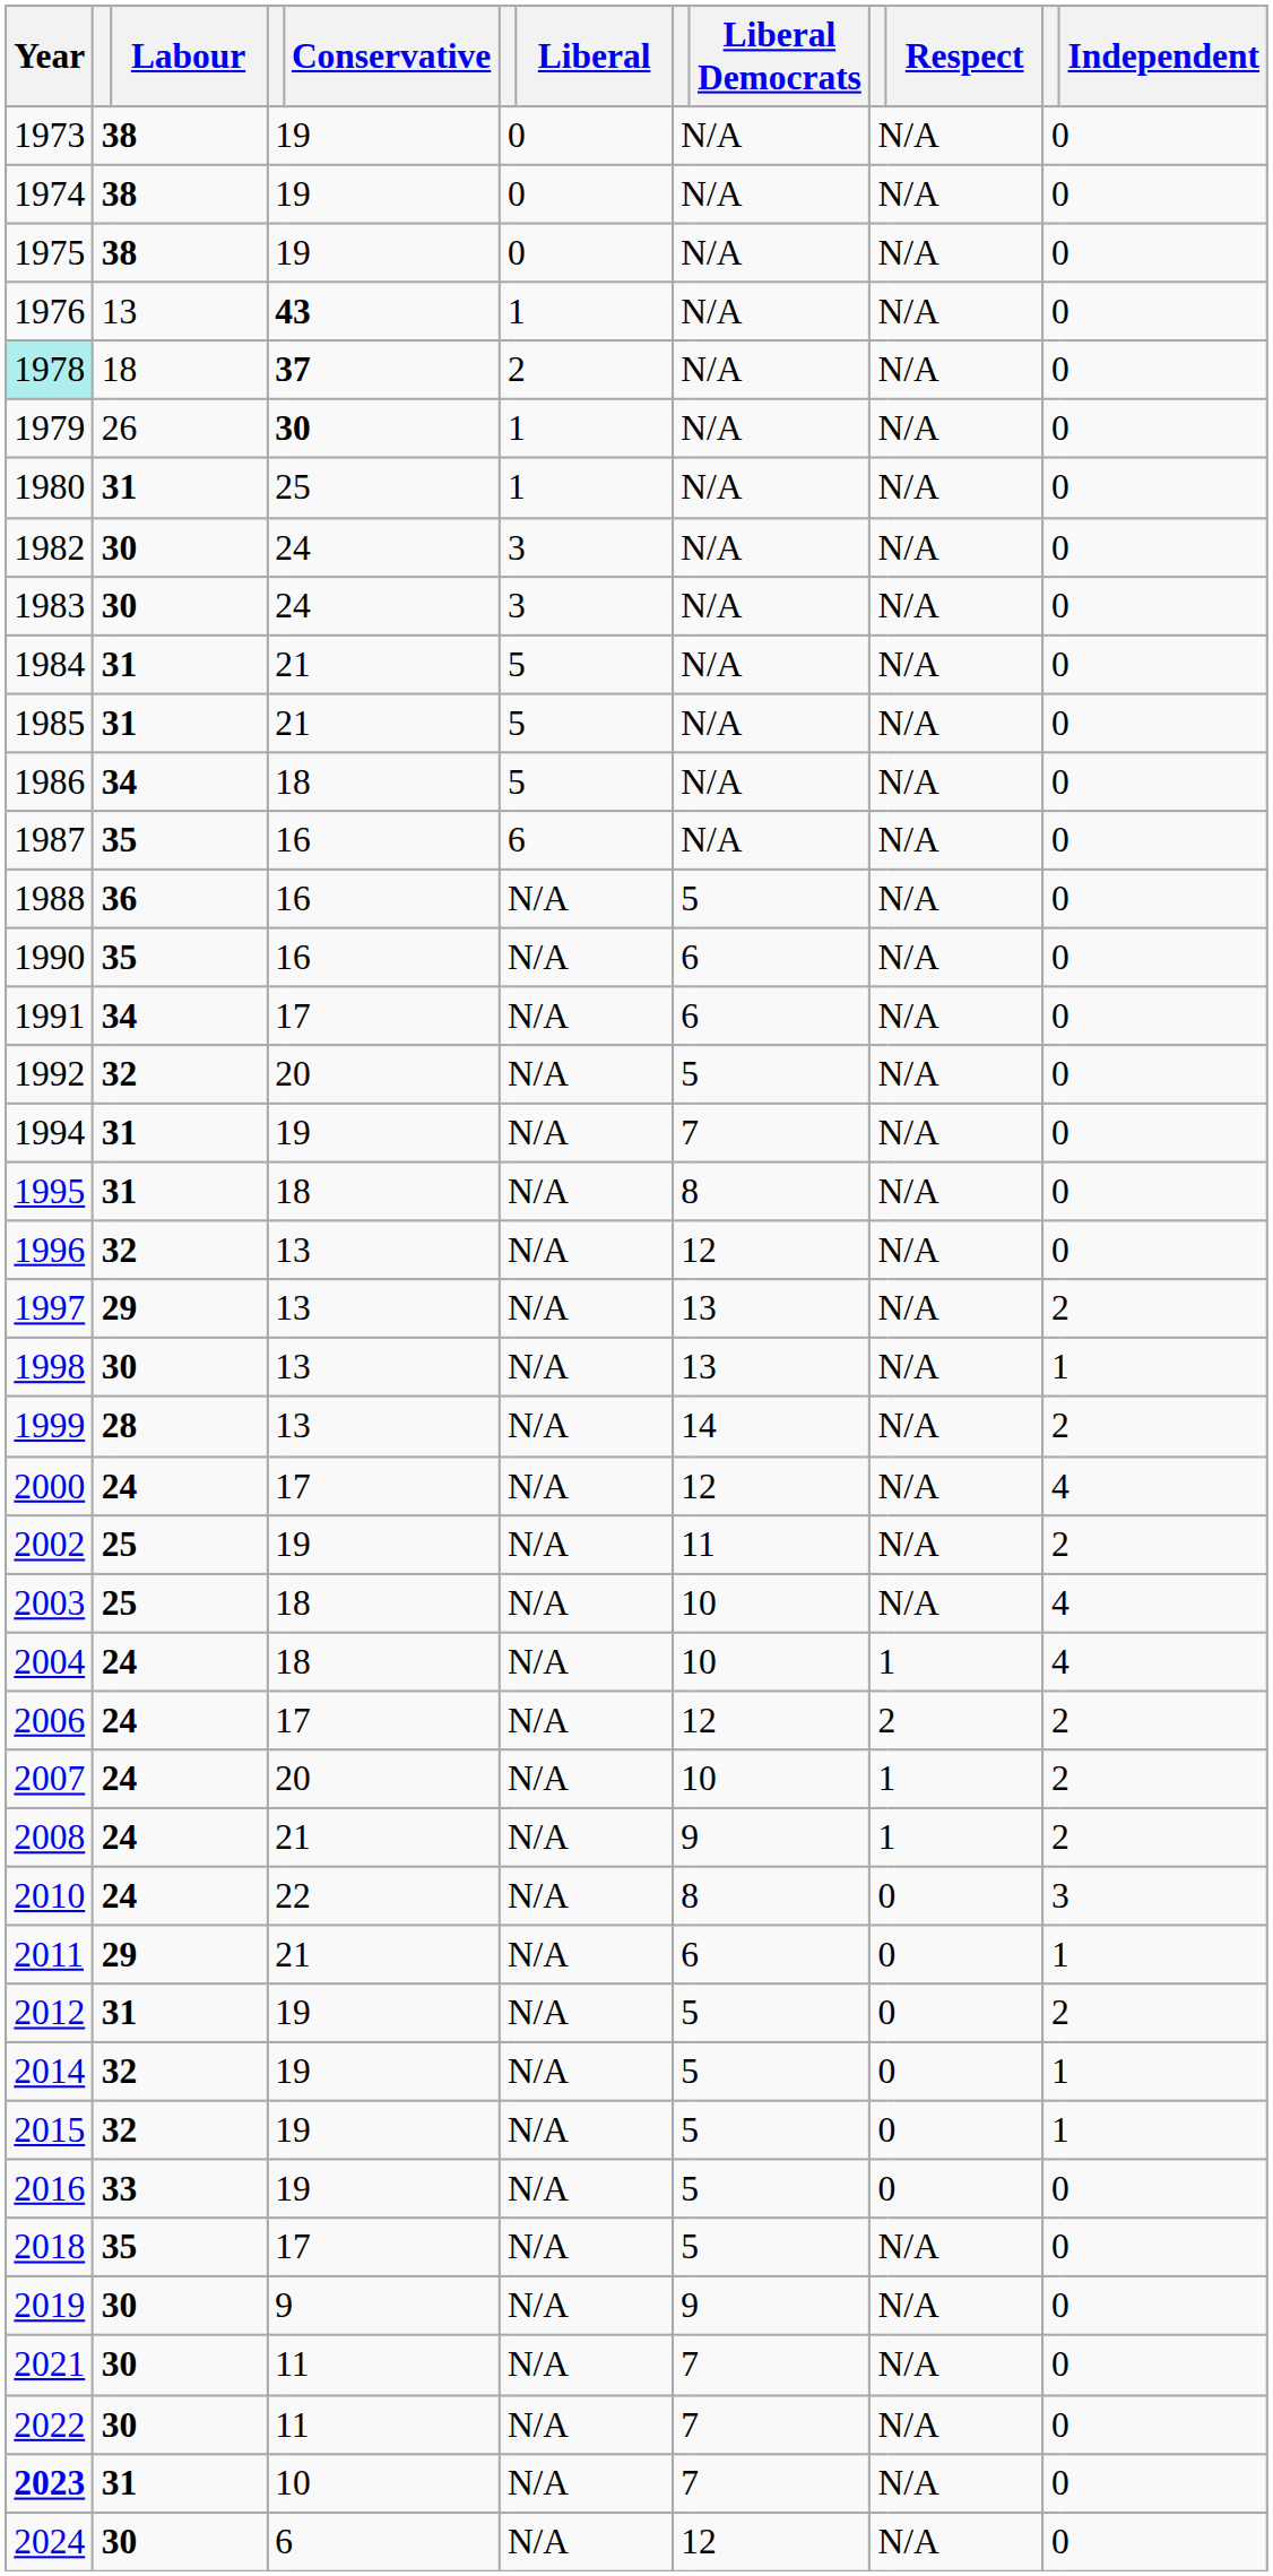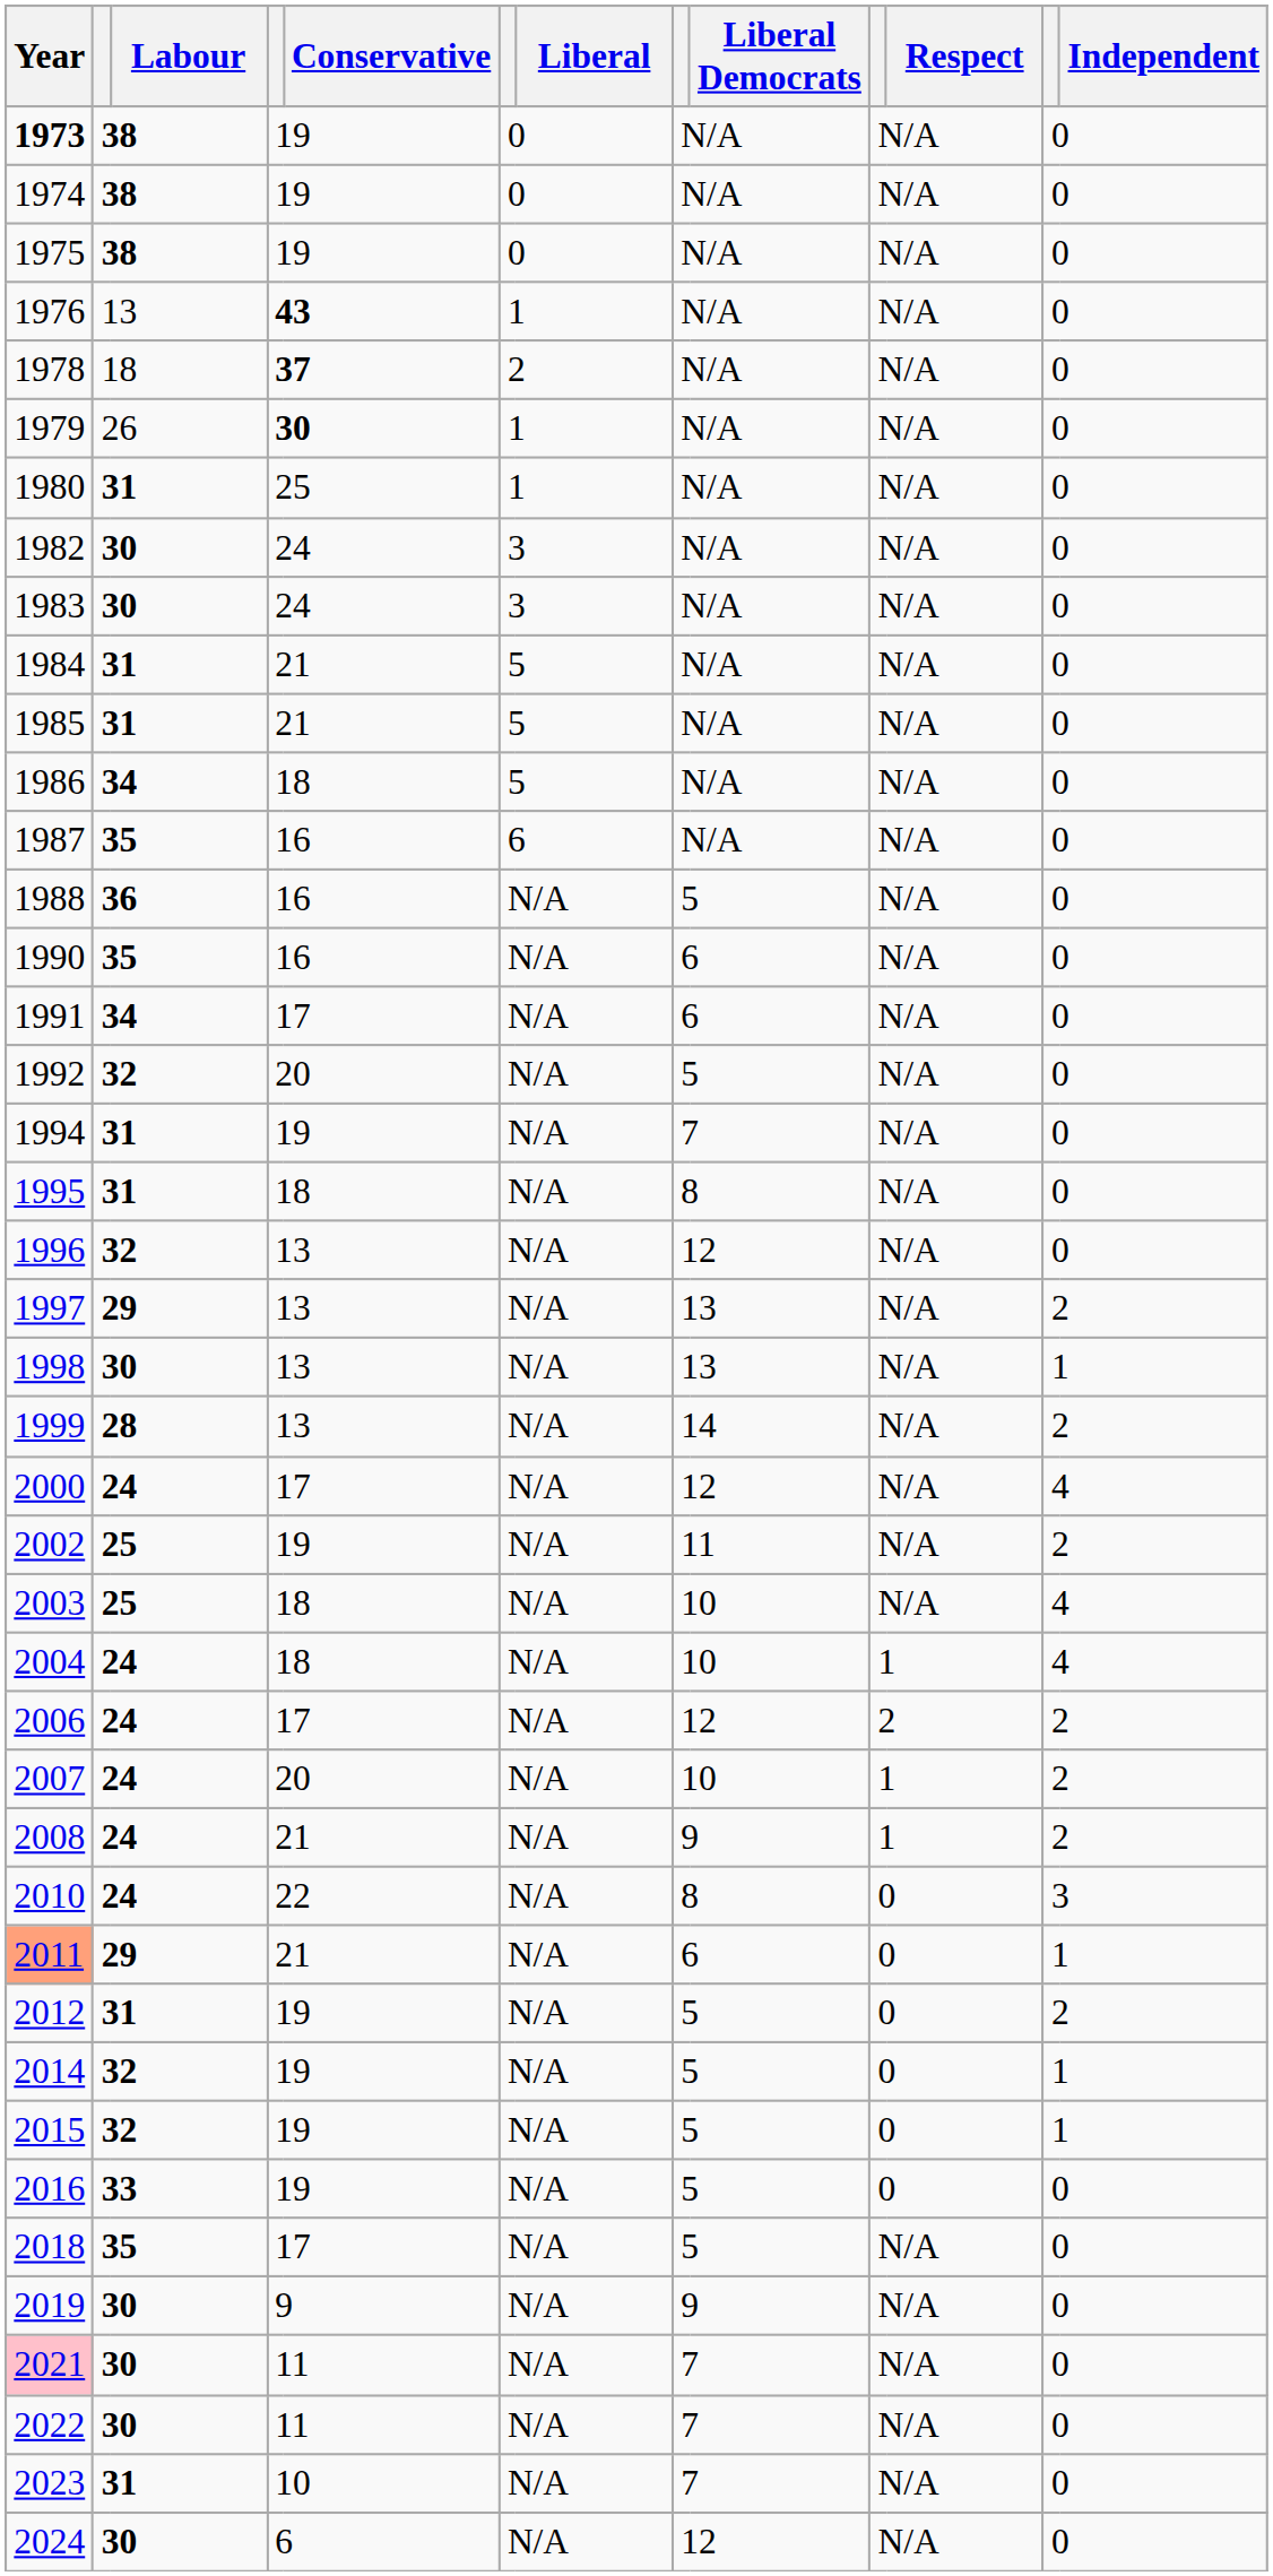1973 | Year: normal -> bold
1978 | Year: paleturquoise background -> no background
2011 | Year: no background -> lightsalmon background
2021 | Year: no background -> pink background
2023 | Year: bold -> normal
